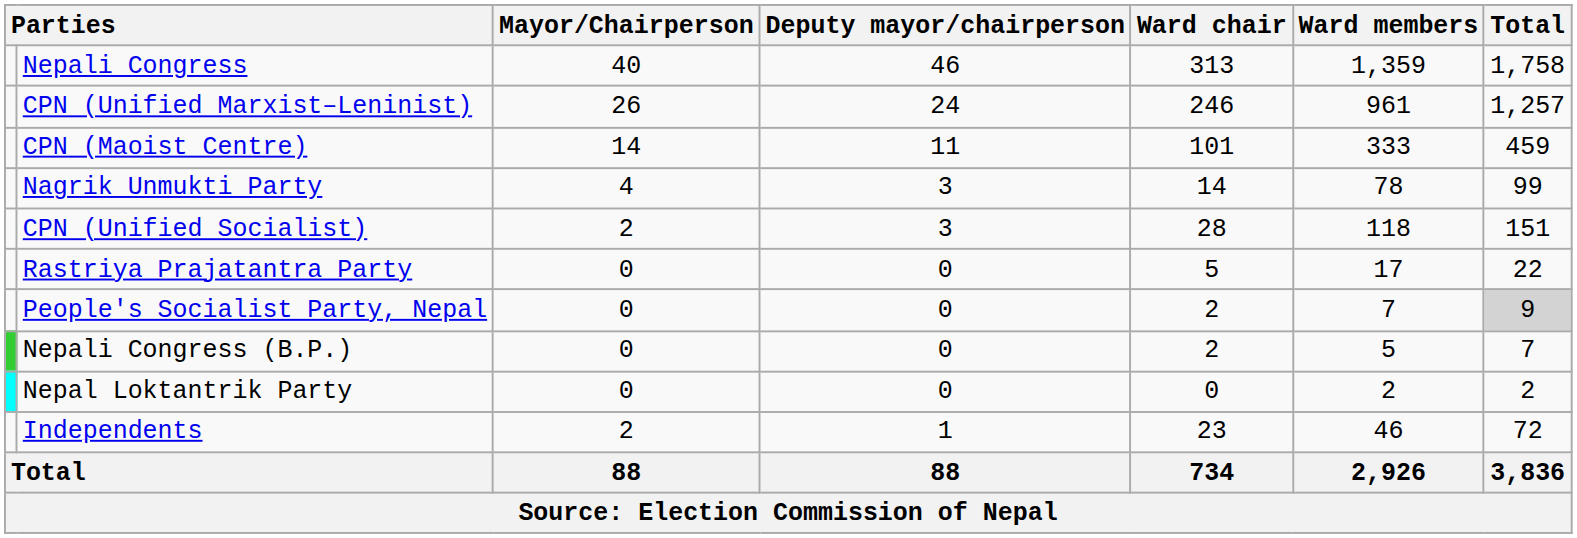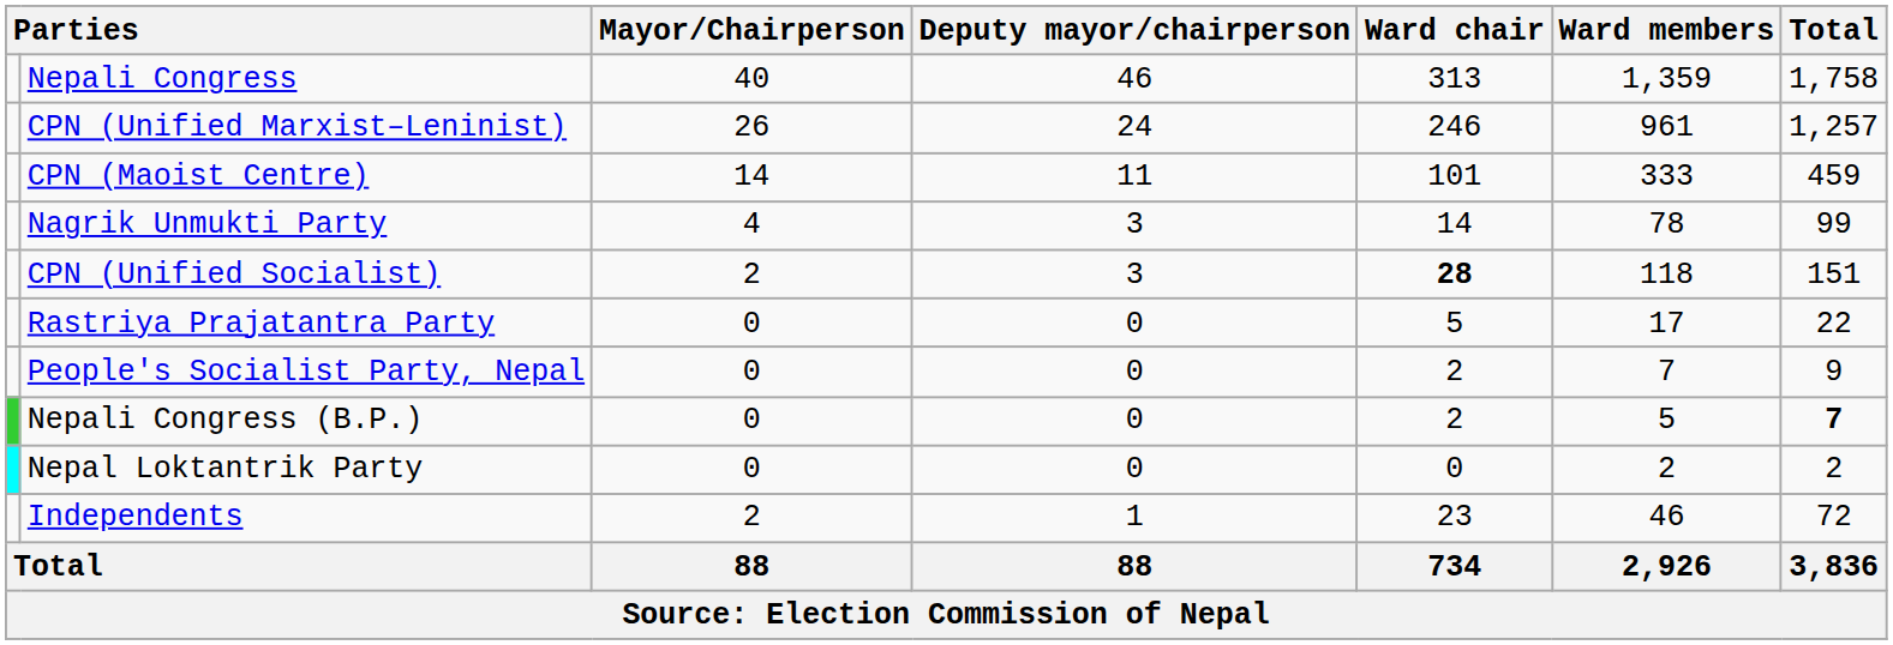CPN (Unified Socialist) | Ward chair: normal -> bold
People's Socialist Party, Nepal | Total: lightgrey background -> no background
Nepali Congress (B.P.) | Total: normal -> bold
